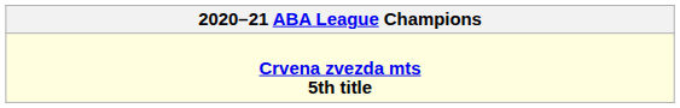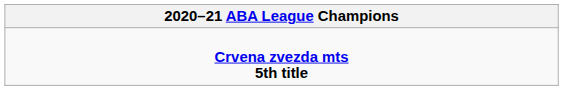row 2 | column 1: lightyellow background -> no background
